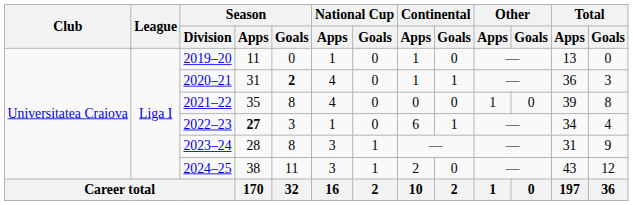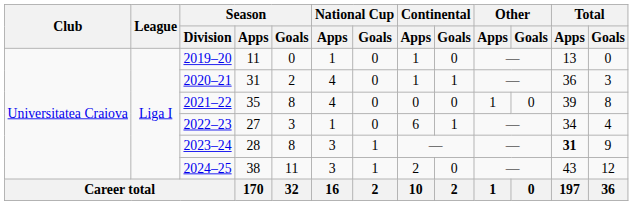2020–21 | Season / Goals: bold -> normal
2022–23 | Season / Apps: bold -> normal
2023–24 | Total / Apps: normal -> bold
